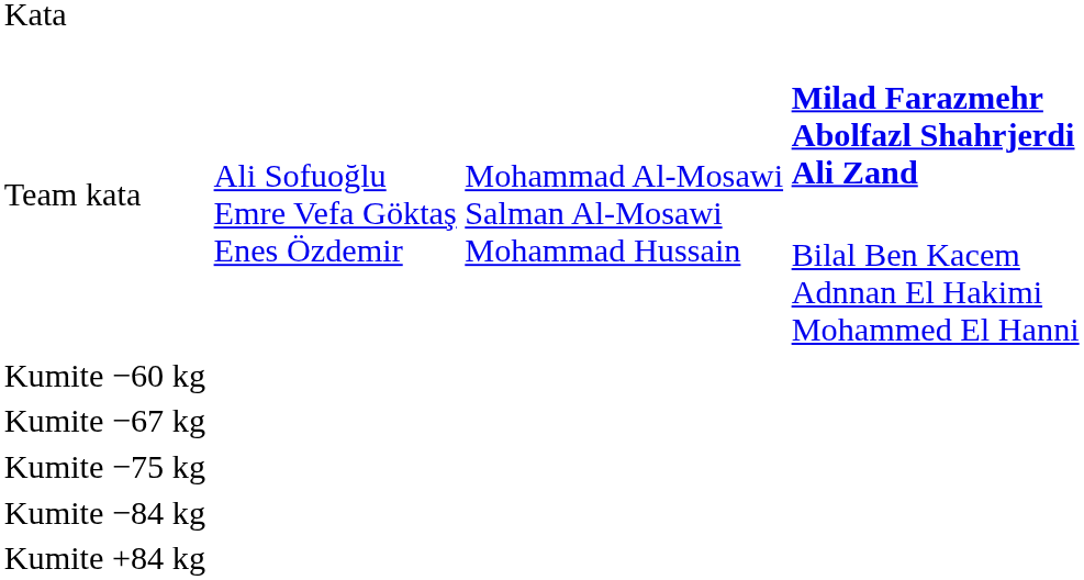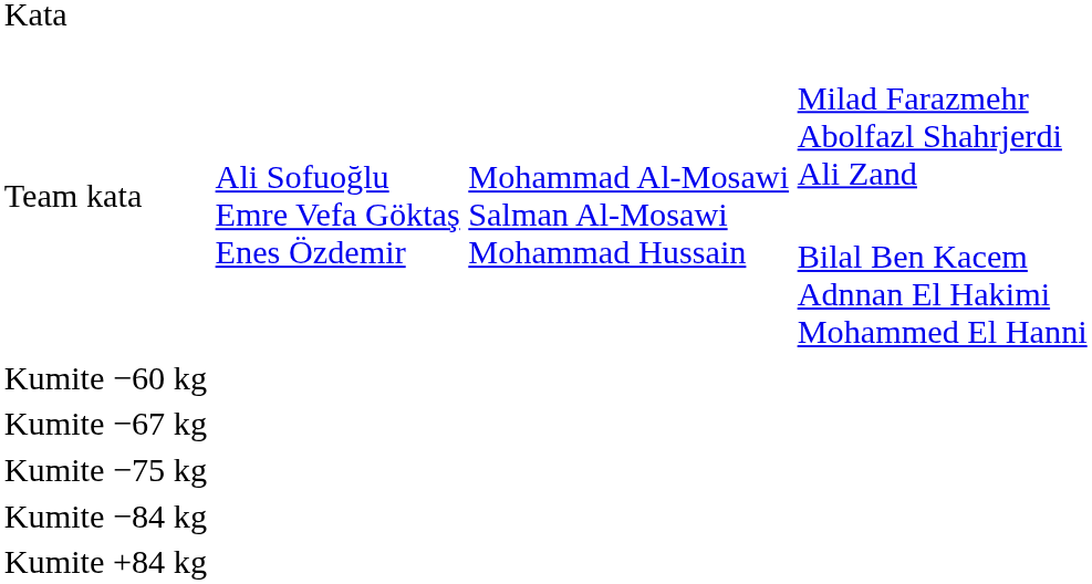Team kata / Milad Farazmehr Abolfazl Shahrjerdi Ali Zand | column 4: bold -> normal
